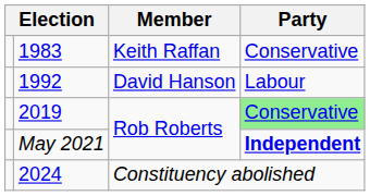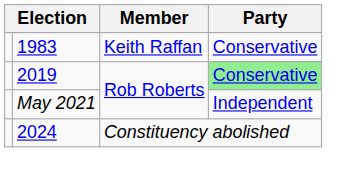- row: 1992 | David Hanson | Labour
May 2021 | Party: bold -> normal
